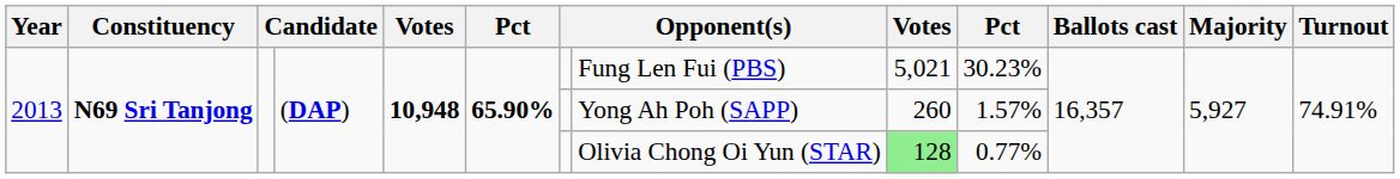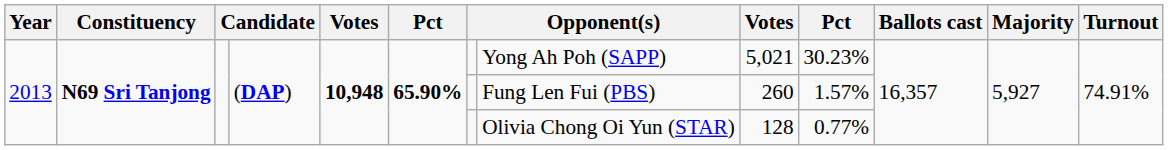row 2 | column 8: Fung Len Fui (PBS) -> Yong Ah Poh (SAPP)
row 3 | column 8: Yong Ah Poh (SAPP) -> Fung Len Fui (PBS)
row 4 | column 9: lightgreen background -> no background
